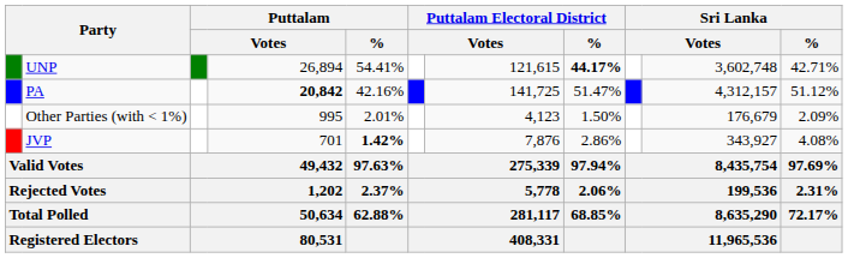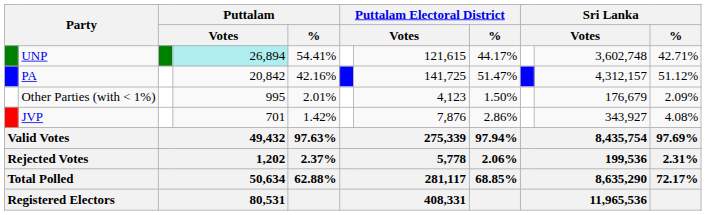UNP | column 4: no background -> paleturquoise background
UNP | Puttalam Electoral District / %: bold -> normal
PA | column 4: bold -> normal
JVP | Puttalam / %: bold -> normal
